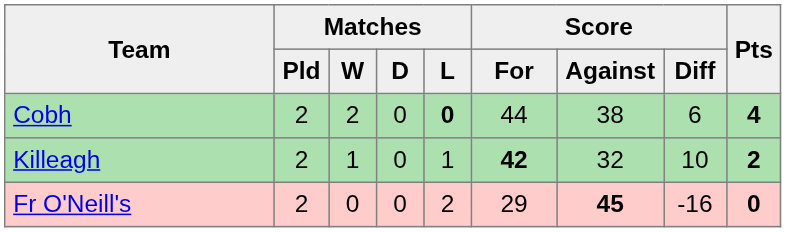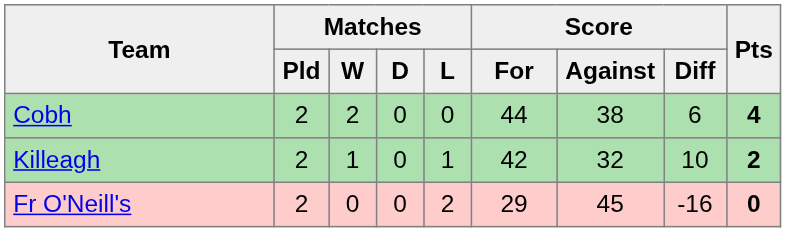Cobh | Matches / L: bold -> normal
Killeagh | Score / For: bold -> normal
Fr O'Neill's | Score / Against: bold -> normal
